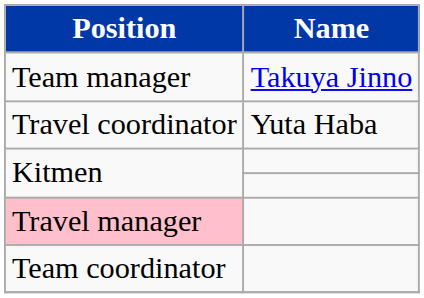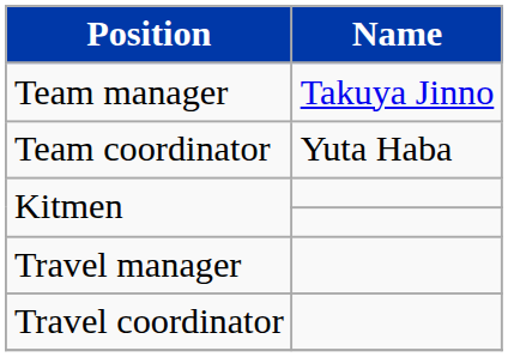row 3 | Position: Travel coordinator -> Team coordinator
row 6 | Position: pink background -> no background
row 7 | Position: Team coordinator -> Travel coordinator
